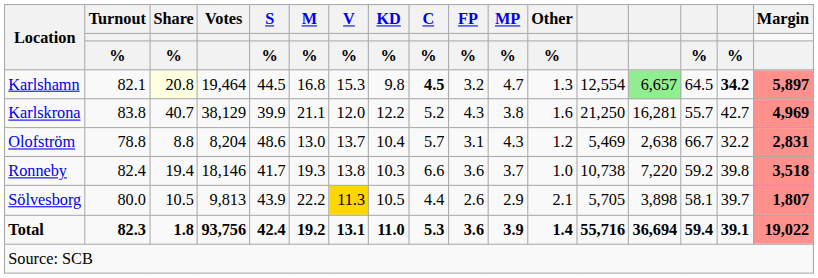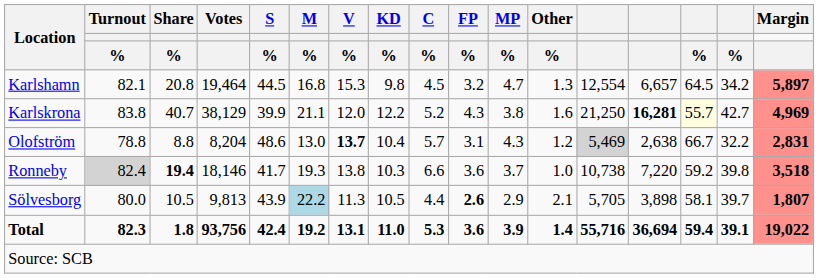Karlshamn | Share / %: lightyellow background -> no background
Karlshamn | C / %: bold -> normal
Karlshamn | column 14: lightgreen background -> no background
Karlshamn | column 16: bold -> normal
Karlskrona | column 14: normal -> bold
Karlskrona | column 15: no background -> lightyellow background
Olofström | V / %: normal -> bold
Olofström | column 13: no background -> lightgrey background
Ronneby | Turnout / %: no background -> lightgrey background
Ronneby | Share / %: normal -> bold
Sölvesborg | M / %: no background -> lightblue background
Sölvesborg | V / %: gold background -> no background
Sölvesborg | FP / %: normal -> bold
